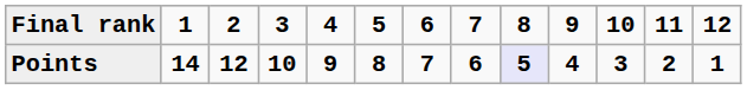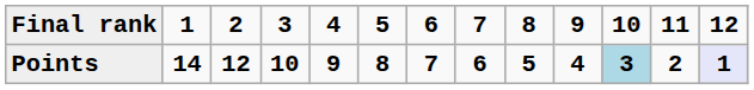Points | column 9: lavender background -> no background
Points | column 11: no background -> lightblue background
Points | column 13: no background -> lavender background
